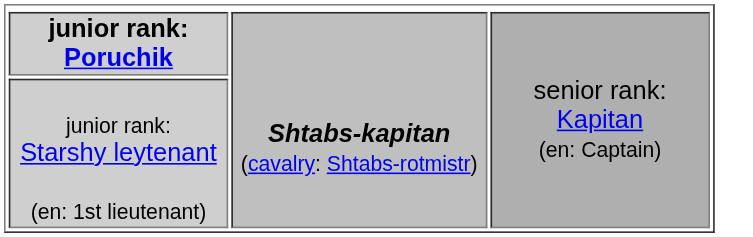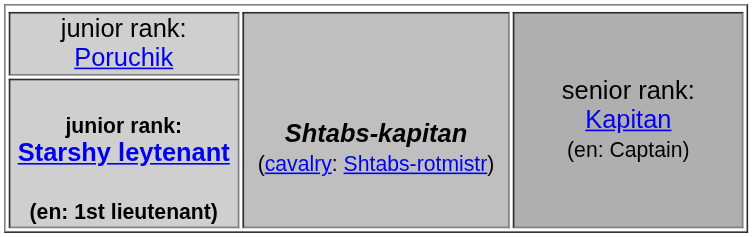junior rank: Poruchik | column 1: bold -> normal
junior rank: Starshy leytenant (en: 1st lieutenant) | column 1: normal -> bold
